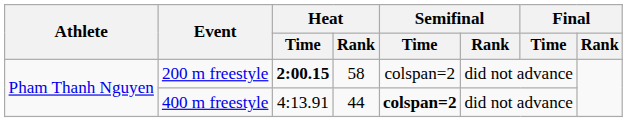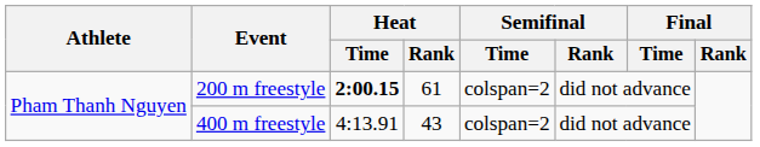200 m freestyle | Heat / Rank: 58 -> 61
400 m freestyle | Heat / Rank: 44 -> 43
400 m freestyle | Semifinal / Time: bold -> normal
